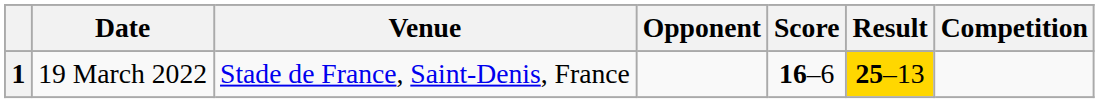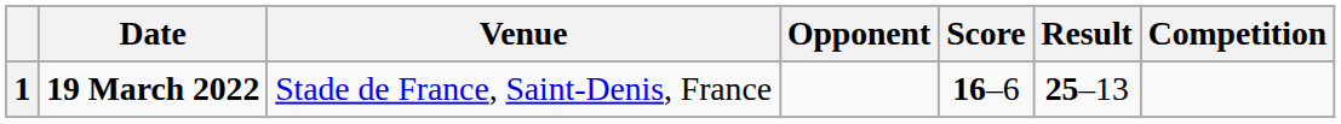1 | Date: normal -> bold
1 | Result: gold background -> no background
